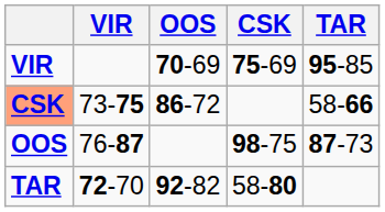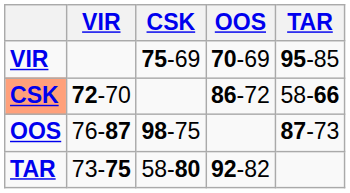columns swapped: CSK <-> OOS
row 3 | VIR: 73-75 -> 72-70
row 5 | VIR: 72-70 -> 73-75
